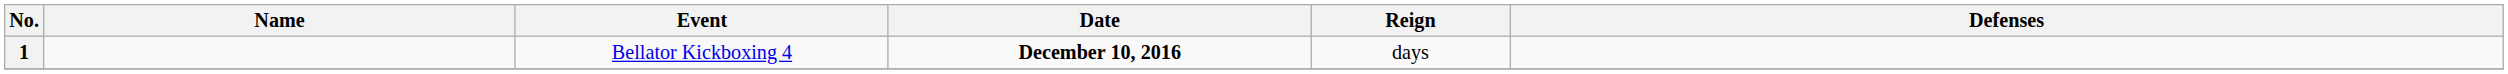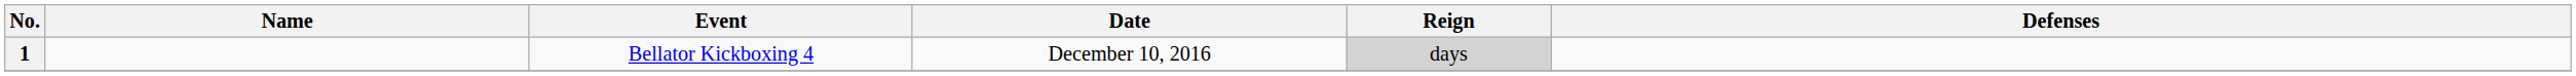1 | Date: bold -> normal
1 | Reign: no background -> lightgrey background
